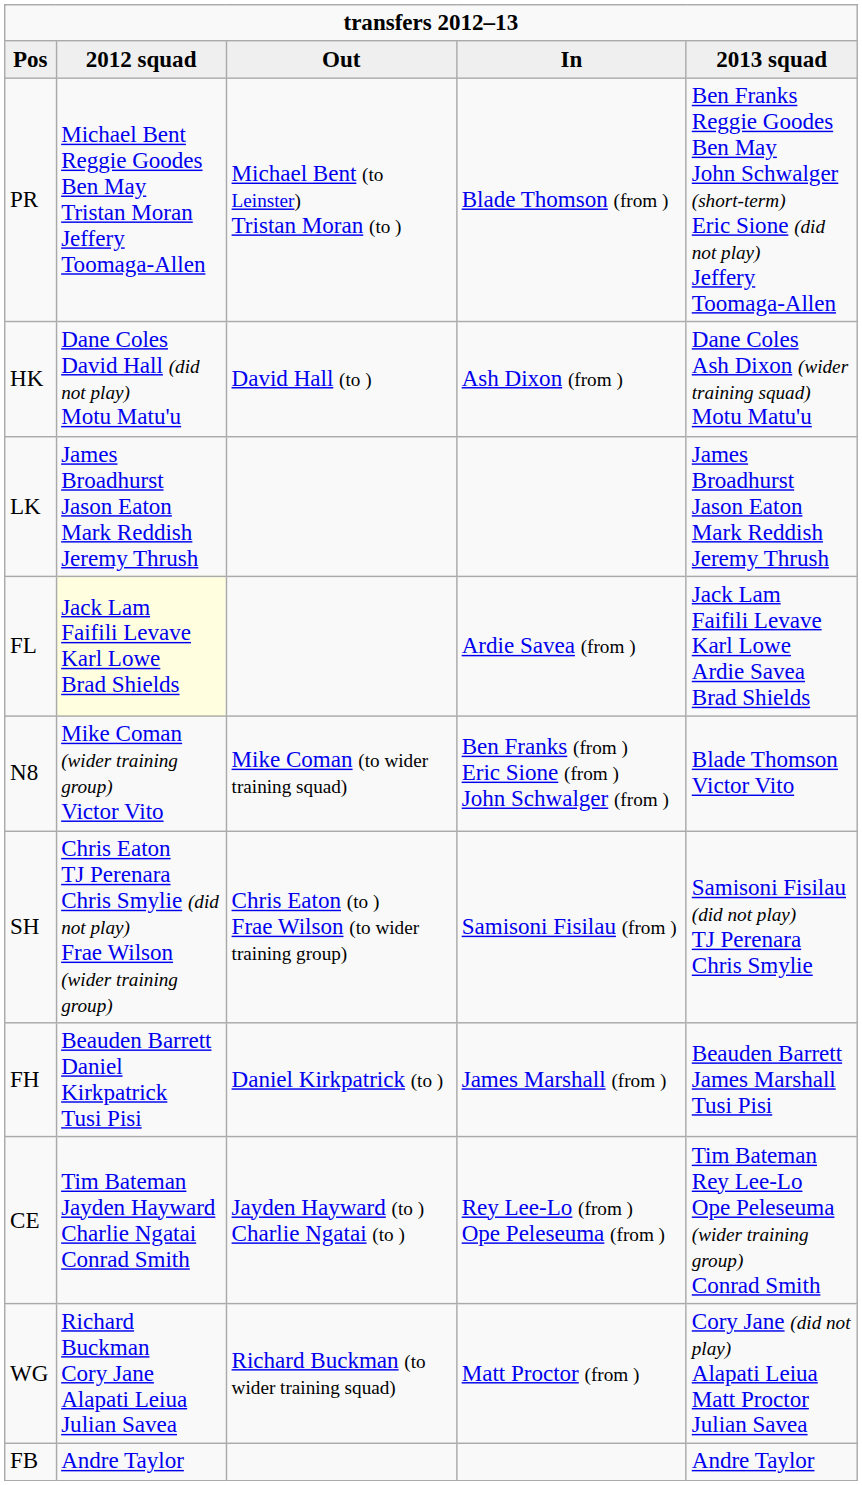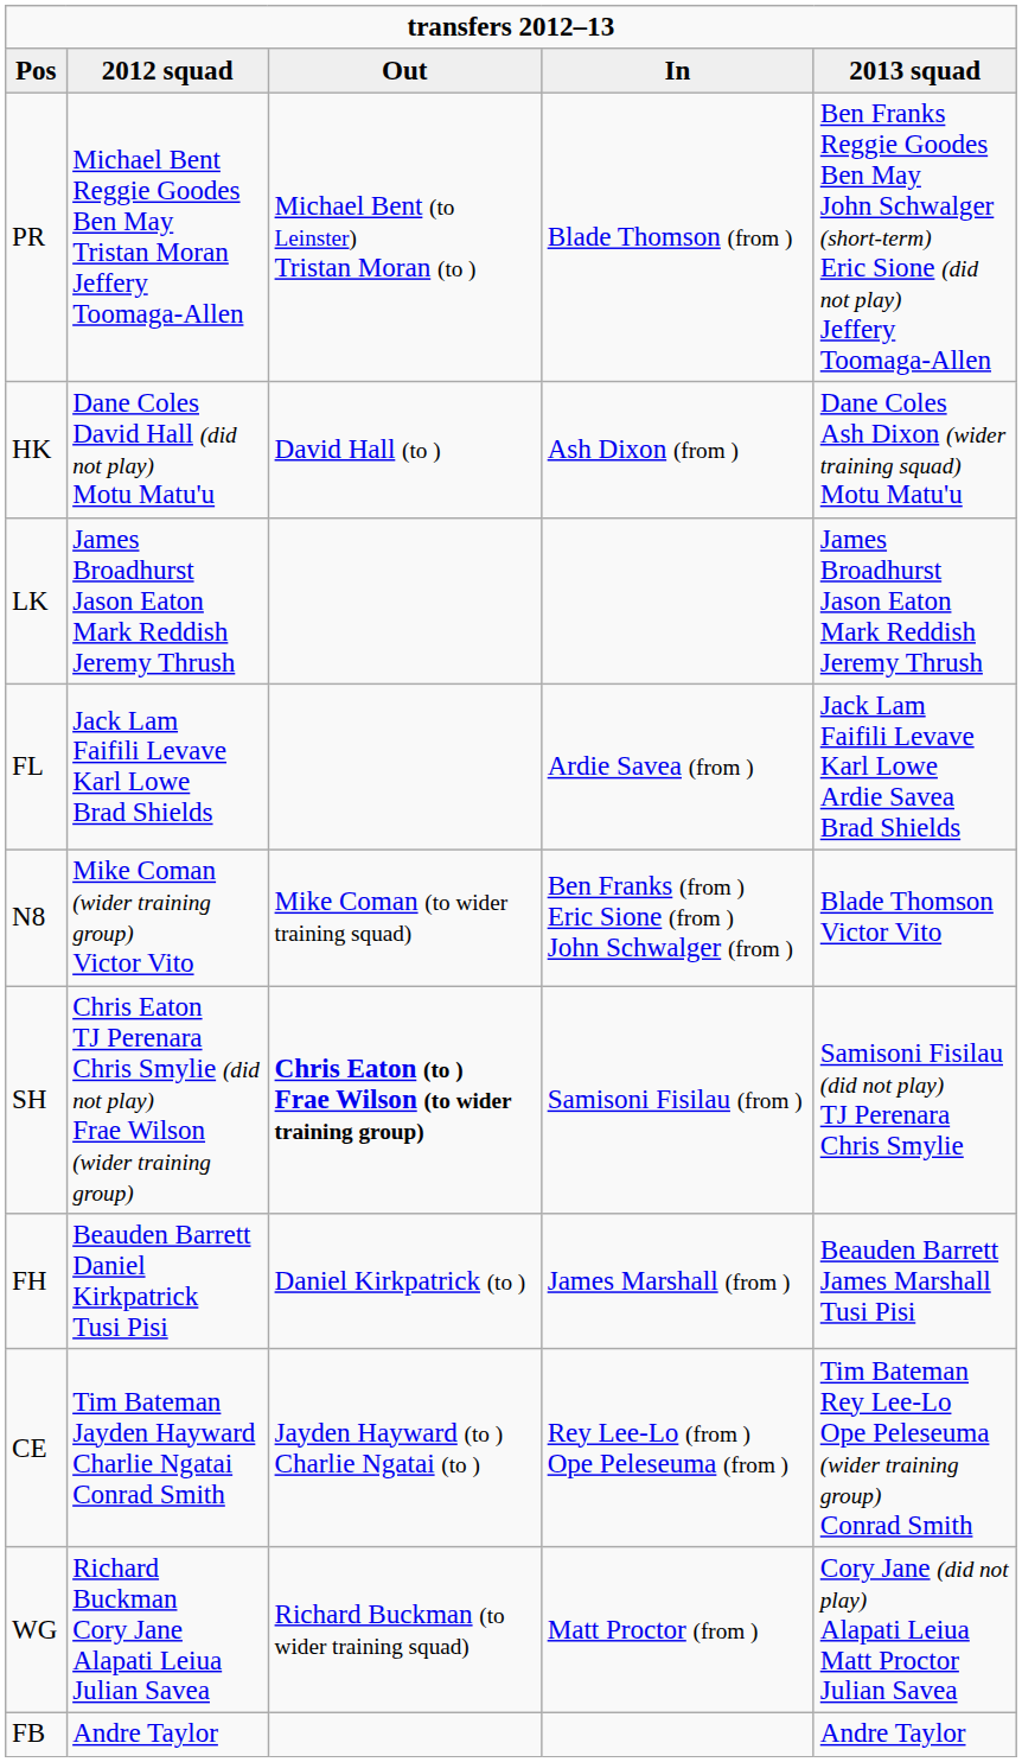FL | 2012 squad: lightyellow background -> no background
SH | Out: normal -> bold
